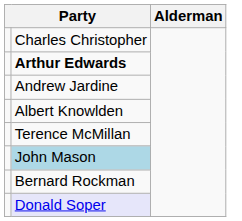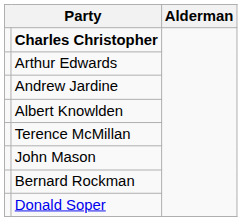Charles Christopher | column 2: normal -> bold
Arthur Edwards | column 2: bold -> normal
John Mason | column 2: lightblue background -> no background
Donald Soper | column 2: lavender background -> no background
